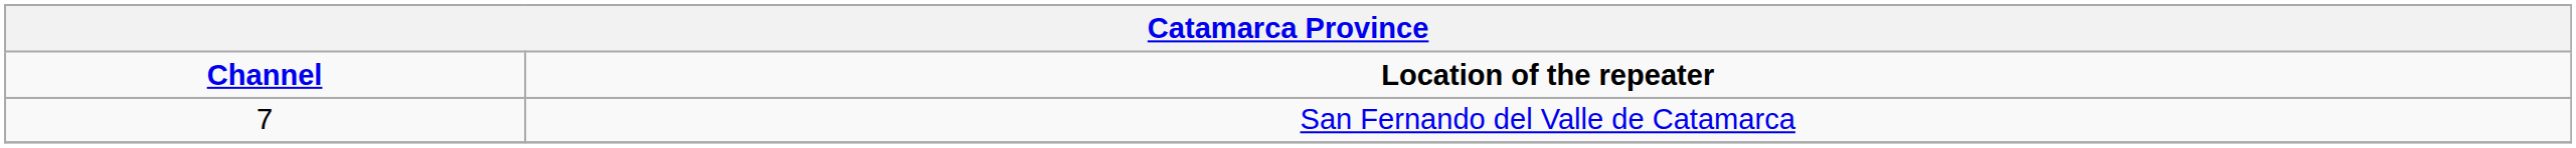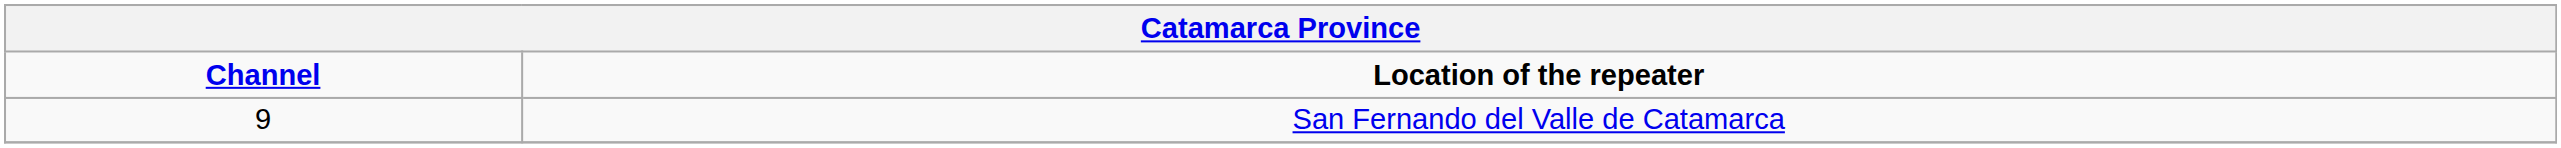San Fernando del Valle de Catamarca | Channel: 7 -> 9
